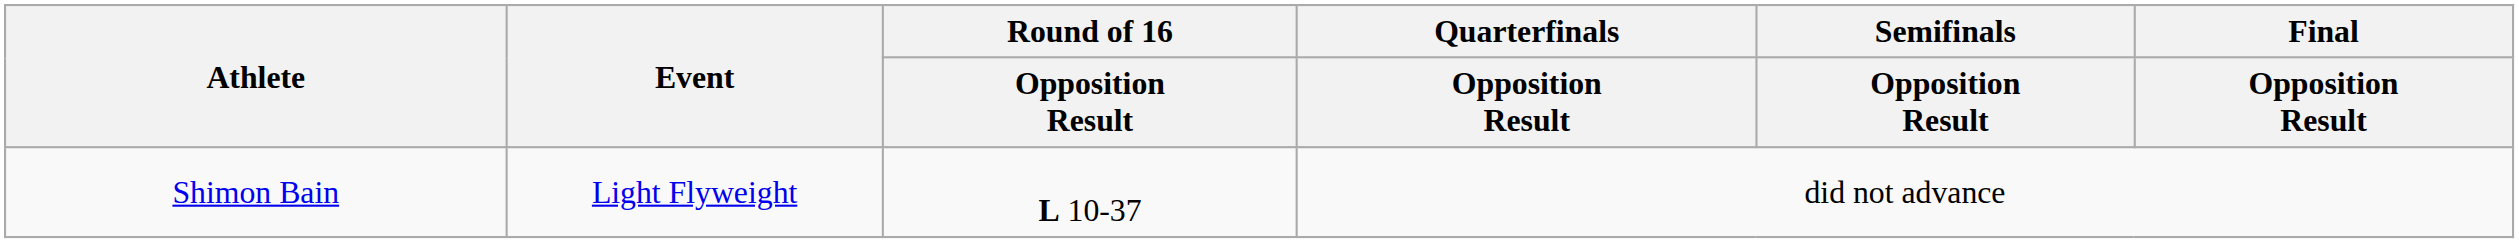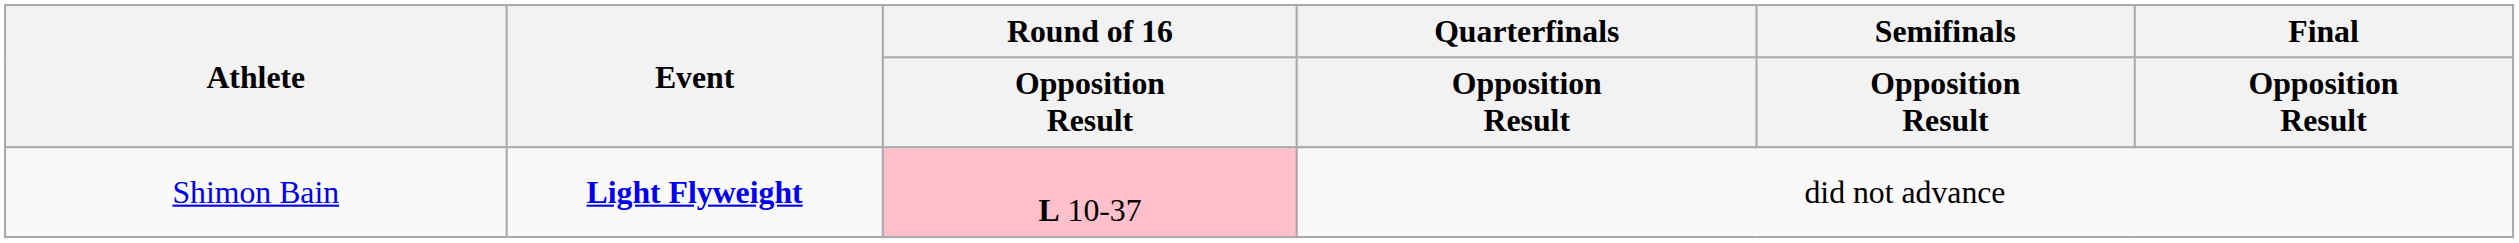Shimon Bain | Event: normal -> bold
Shimon Bain | Round of 16 / Opposition Result: no background -> pink background
